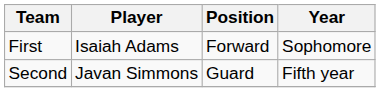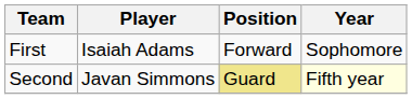Second | Position: no background -> khaki background
Second | Year: no background -> lightyellow background
